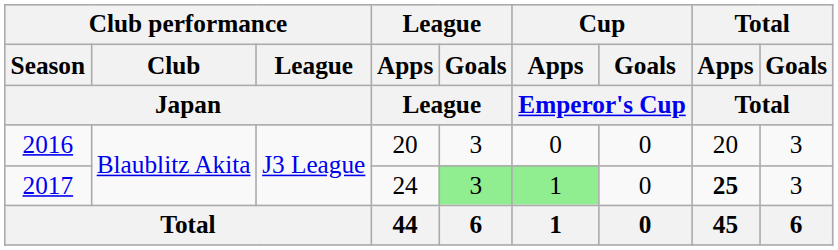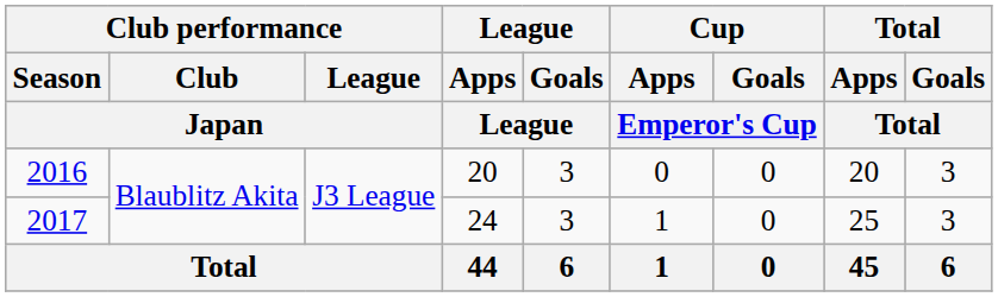2017 | League / Goals / League: lightgreen background -> no background
2017 | Cup / Apps / Emperor's Cup: lightgreen background -> no background
2017 | Total / Apps / Total: bold -> normal
